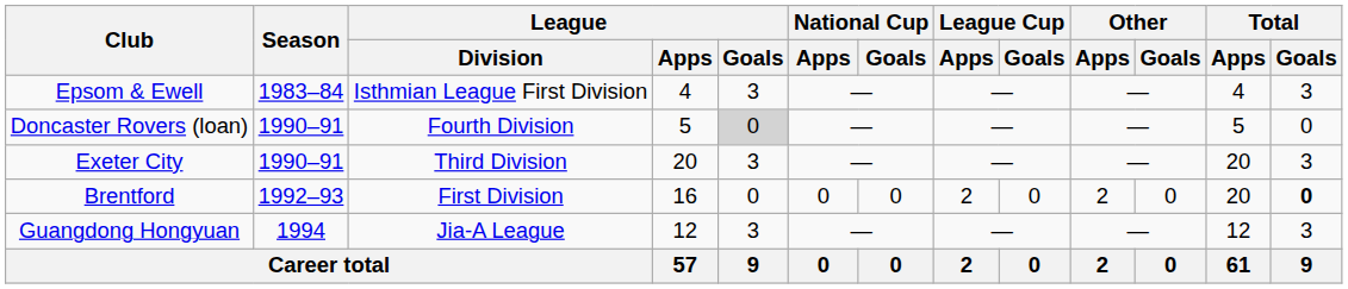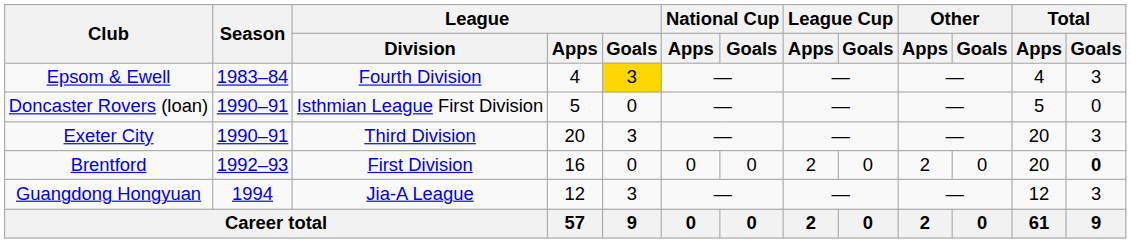Epsom & Ewell | League / Division: Isthmian League First Division -> Fourth Division
Epsom & Ewell | League / Goals: no background -> gold background
Doncaster Rovers (loan) | League / Division: Fourth Division -> Isthmian League First Division
Doncaster Rovers (loan) | League / Goals: lightgrey background -> no background
